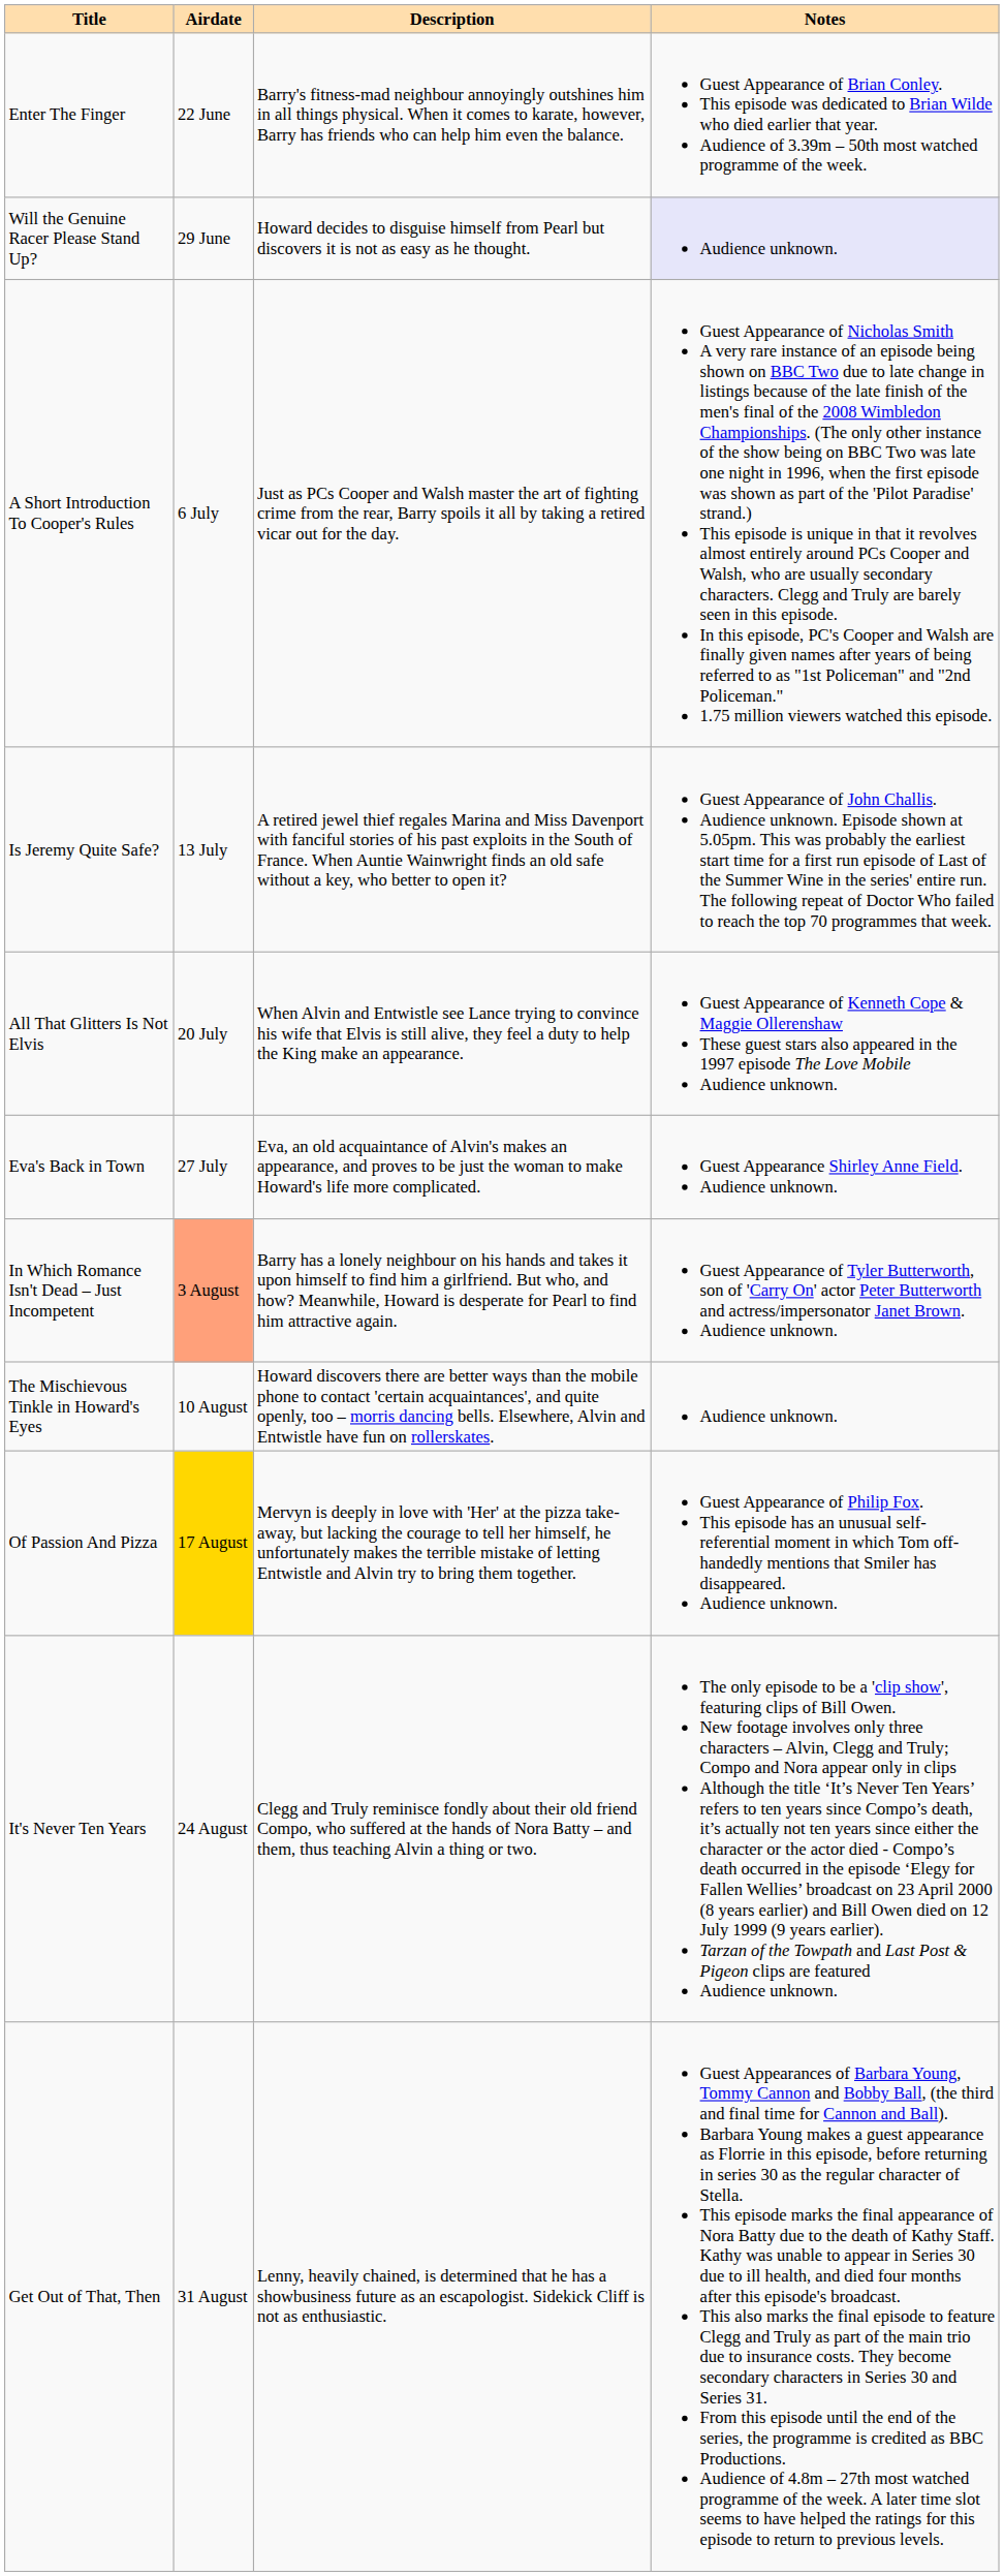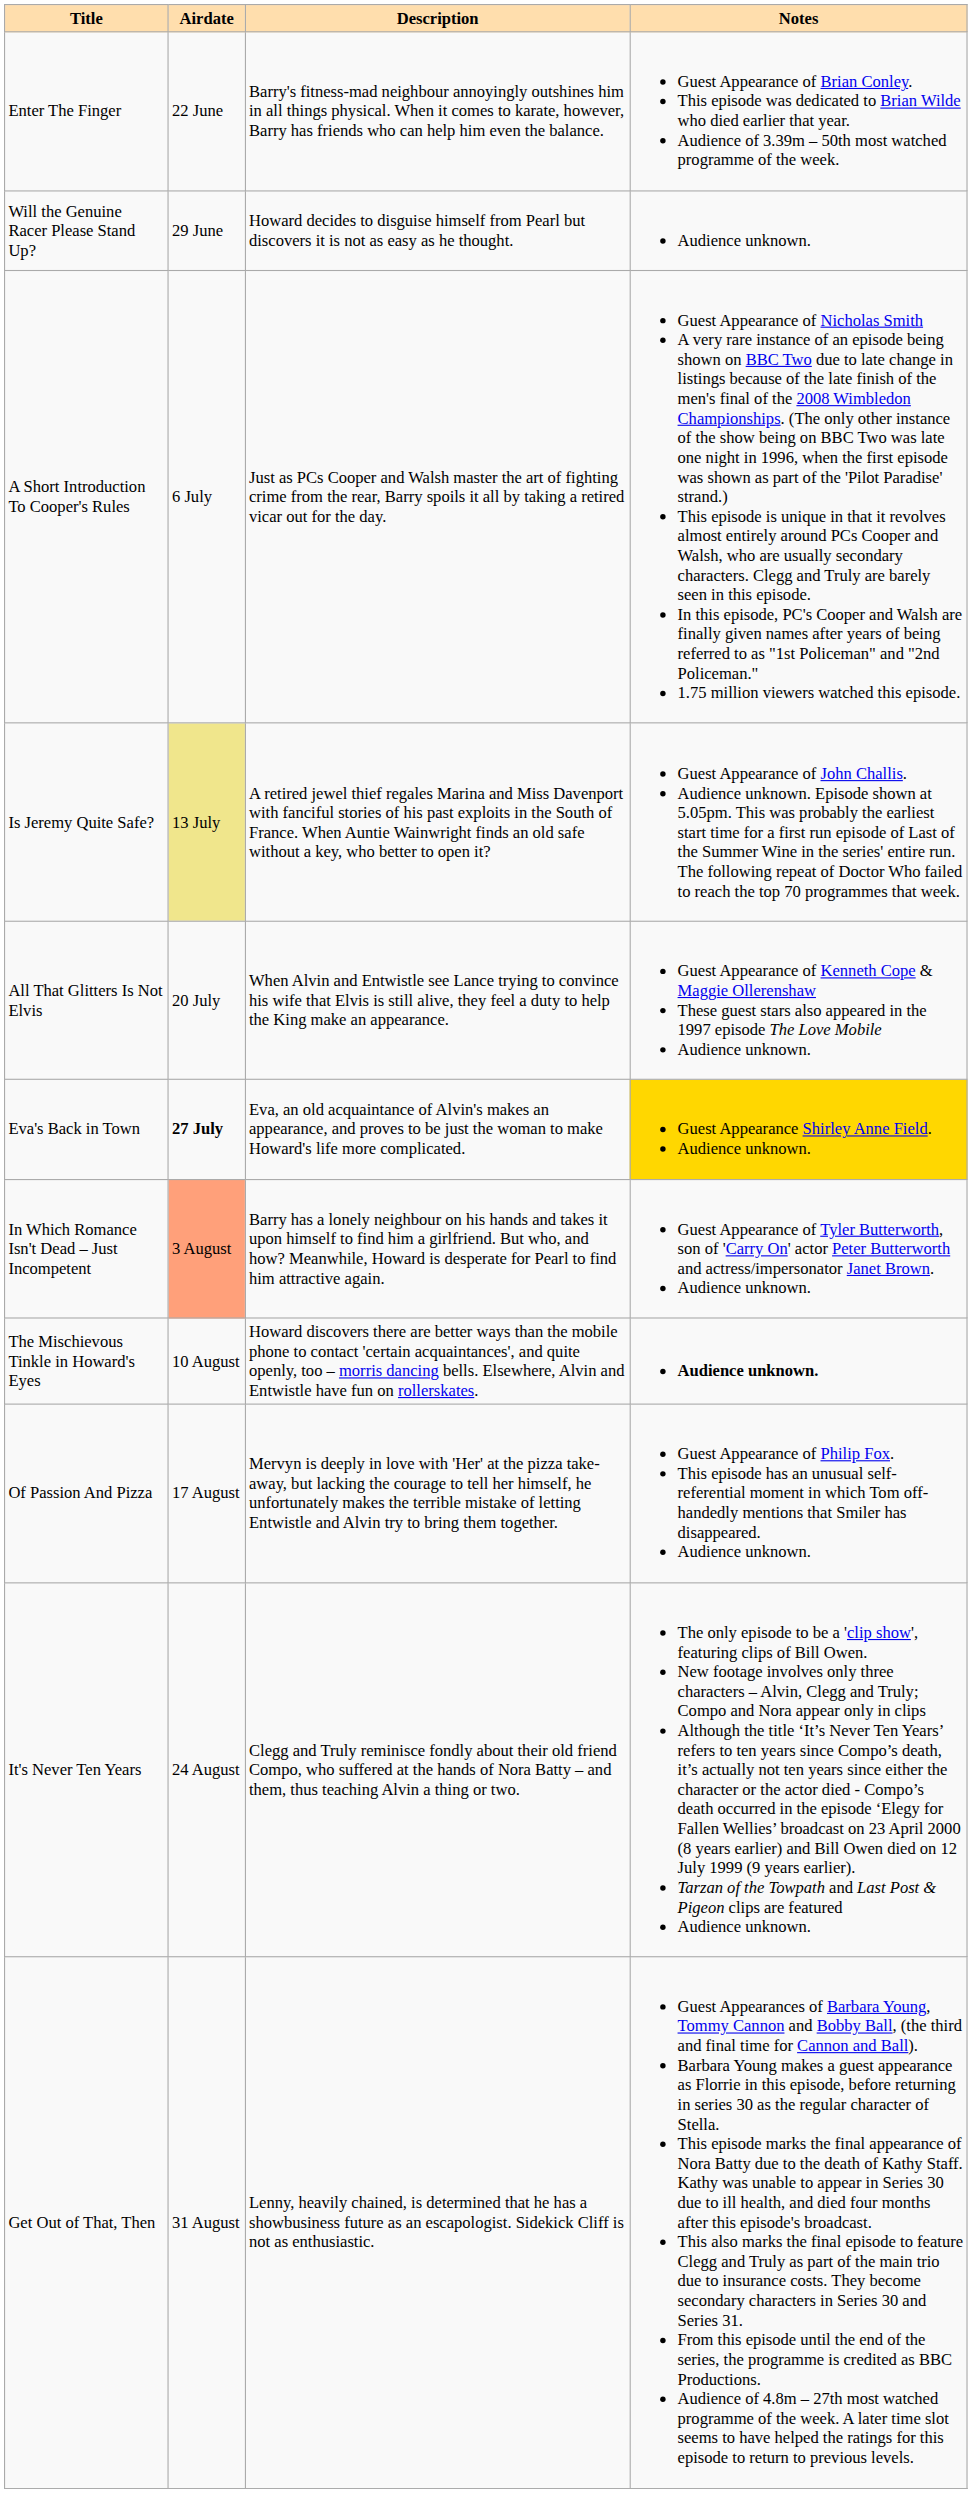Will the Genuine Racer Please Stand Up? | Notes: lavender background -> no background
Is Jeremy Quite Safe? | Airdate: no background -> khaki background
Eva's Back in Town | Airdate: normal -> bold
Eva's Back in Town | Notes: no background -> gold background
The Mischievous Tinkle in Howard's Eyes | Notes: normal -> bold
Of Passion And Pizza | Airdate: gold background -> no background
